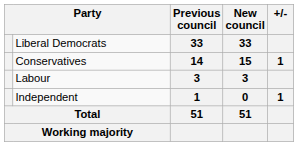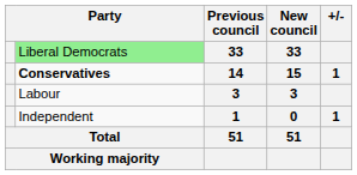Liberal Democrats | column 2: no background -> lightgreen background
Conservatives | column 2: normal -> bold
